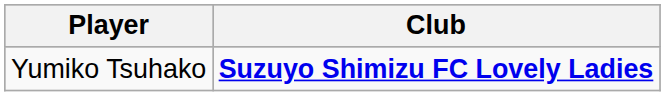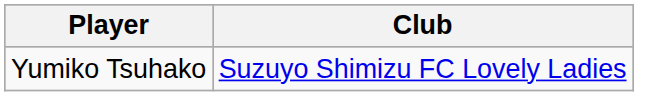Yumiko Tsuhako | Club: bold -> normal
